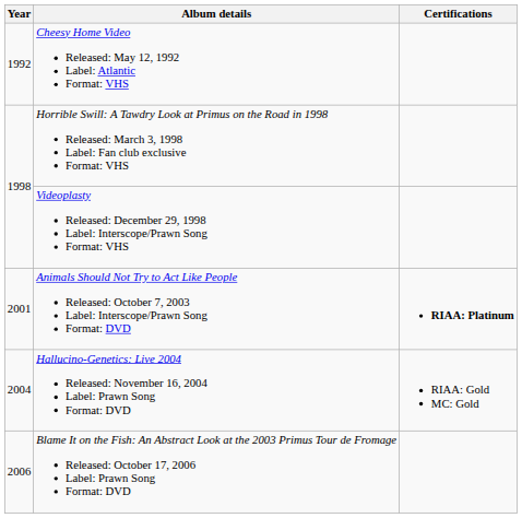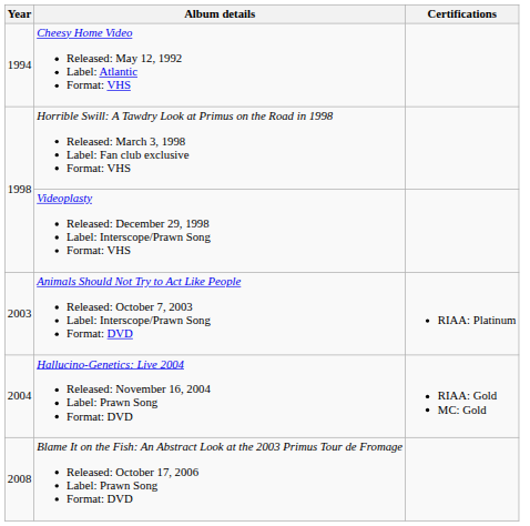row 2 | Year: 1992 -> 1994
row 5 | Year: 2001 -> 2003
row 5 | Certifications: bold -> normal
row 7 | Year: 2006 -> 2008
